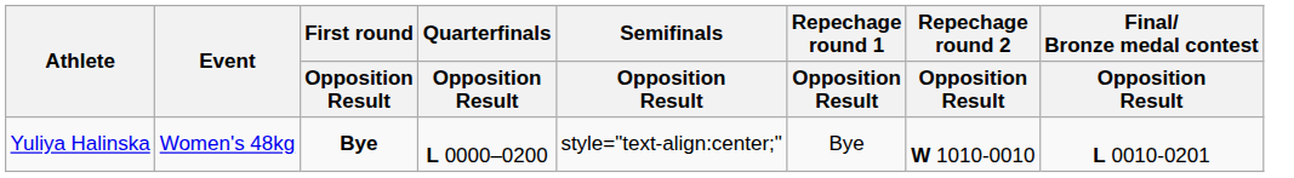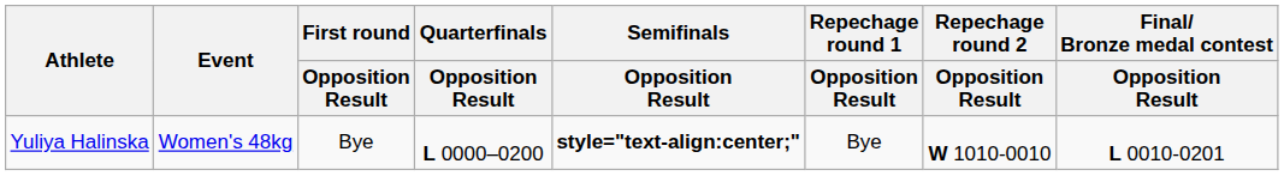Yuliya Halinska | First round / Opposition Result: bold -> normal
Yuliya Halinska | Semifinals / Opposition Result: normal -> bold
